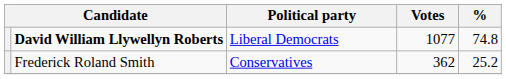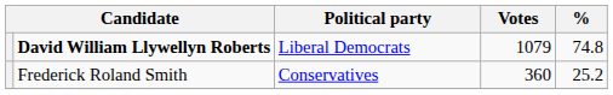David William Llywellyn Roberts | Votes: 1077 -> 1079
Frederick Roland Smith | Votes: 362 -> 360
